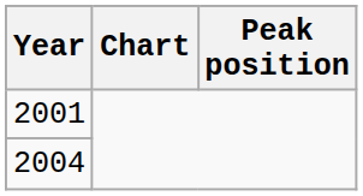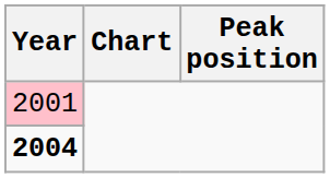2001 | Year: no background -> pink background
2004 | Year: normal -> bold
